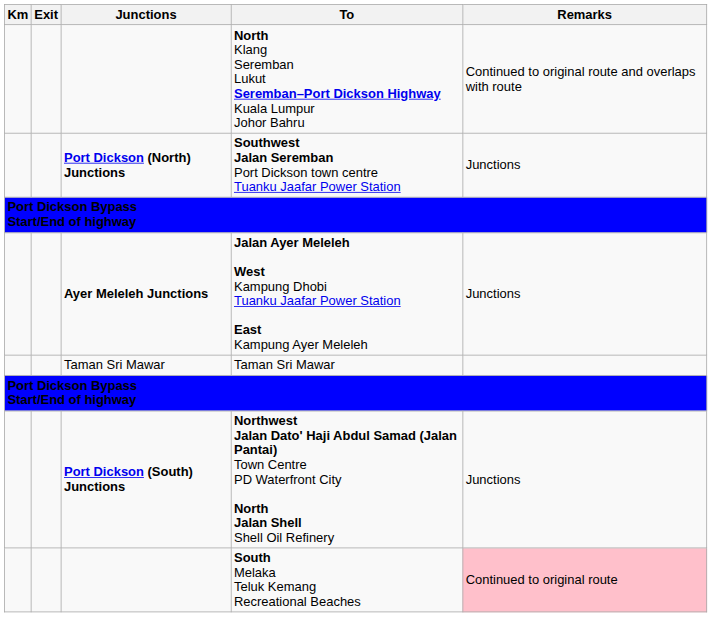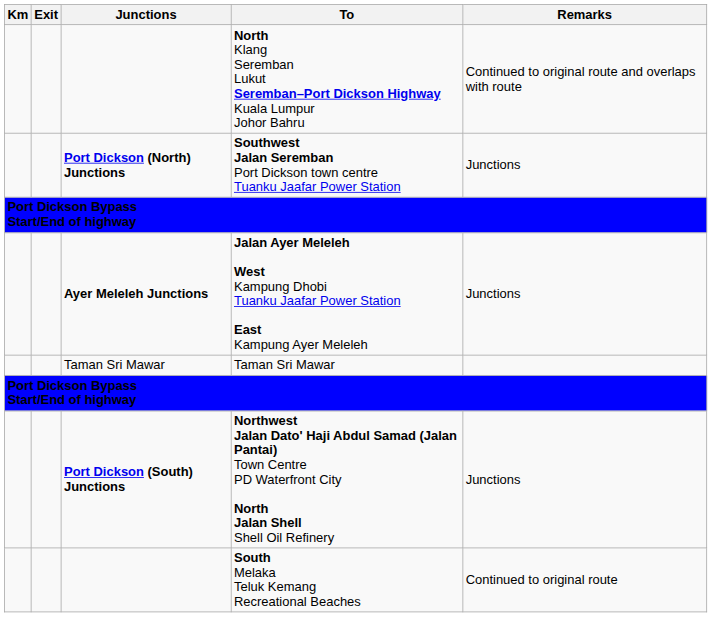South Melaka Teluk Kemang Recreational Beaches | Remarks: pink background -> no background
